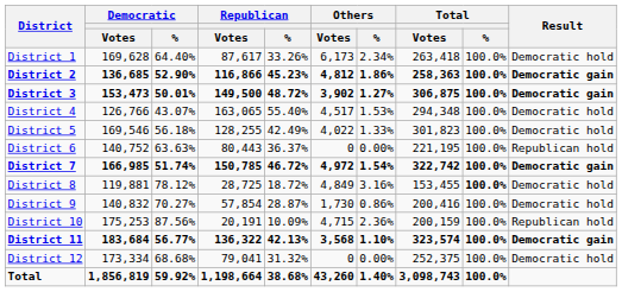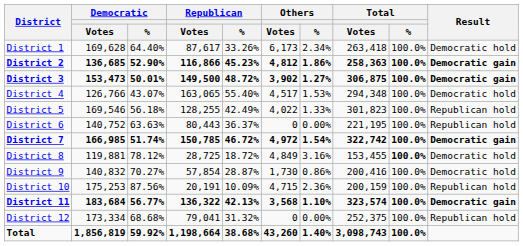District 5 | Result: Democratic hold -> Republican hold
District 12 | Result: Democratic hold -> Republican hold
